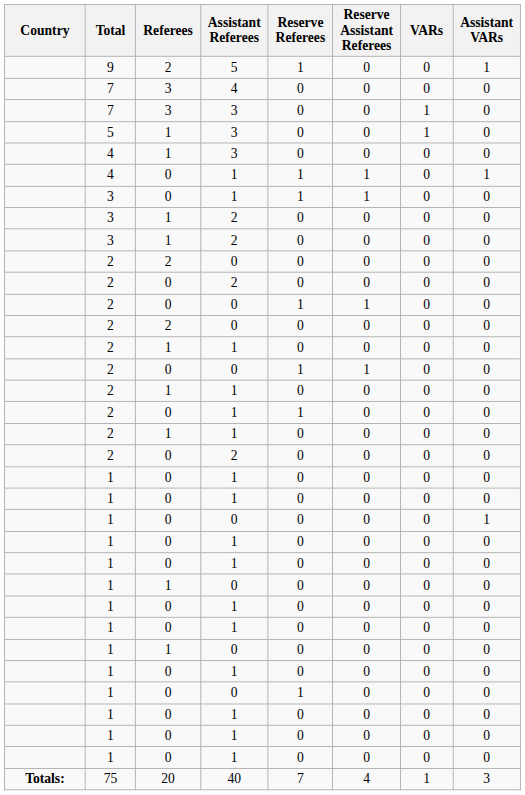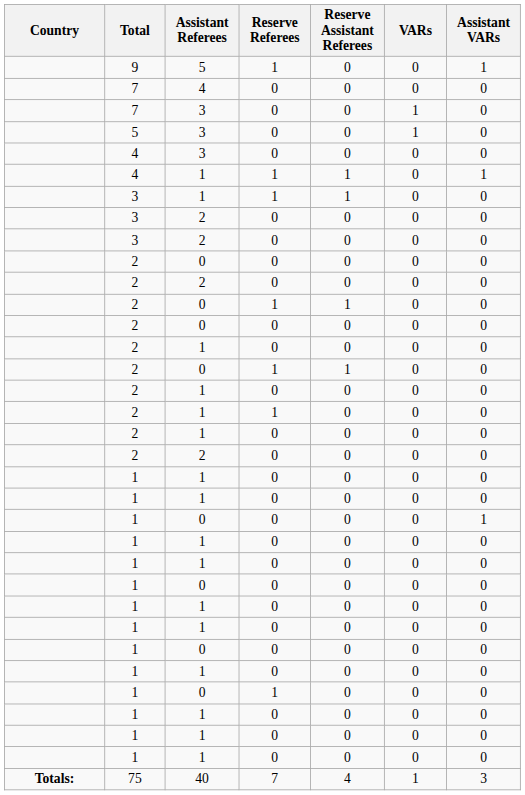- column: Referees | 2 | 3 | 3 | 1 | 1 | 0 | 0 | 1 | 1 | 2 | 0 | 0 | 2 | 1 | 0 | 1 | 0 | 1 | 0 | 0 | 0 | 0 | 0 | 0 | 1 | 0 | 0 | 1 | 0 | 0 | 0 | 0 | 0 | 20
